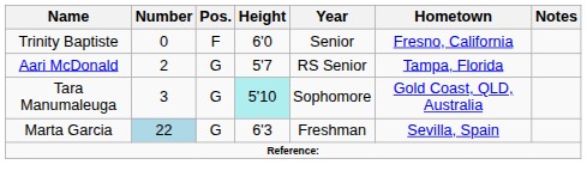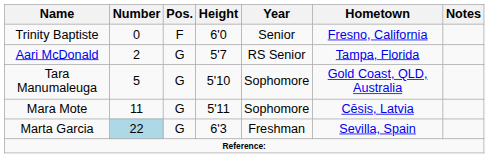Tara Manumaleuga | Number: 3 -> 5
Tara Manumaleuga | Height: paleturquoise background -> no background
+ row: Mara Mote | 11 | G | 5'11 | Sophomore | Cēsis, Latvia
